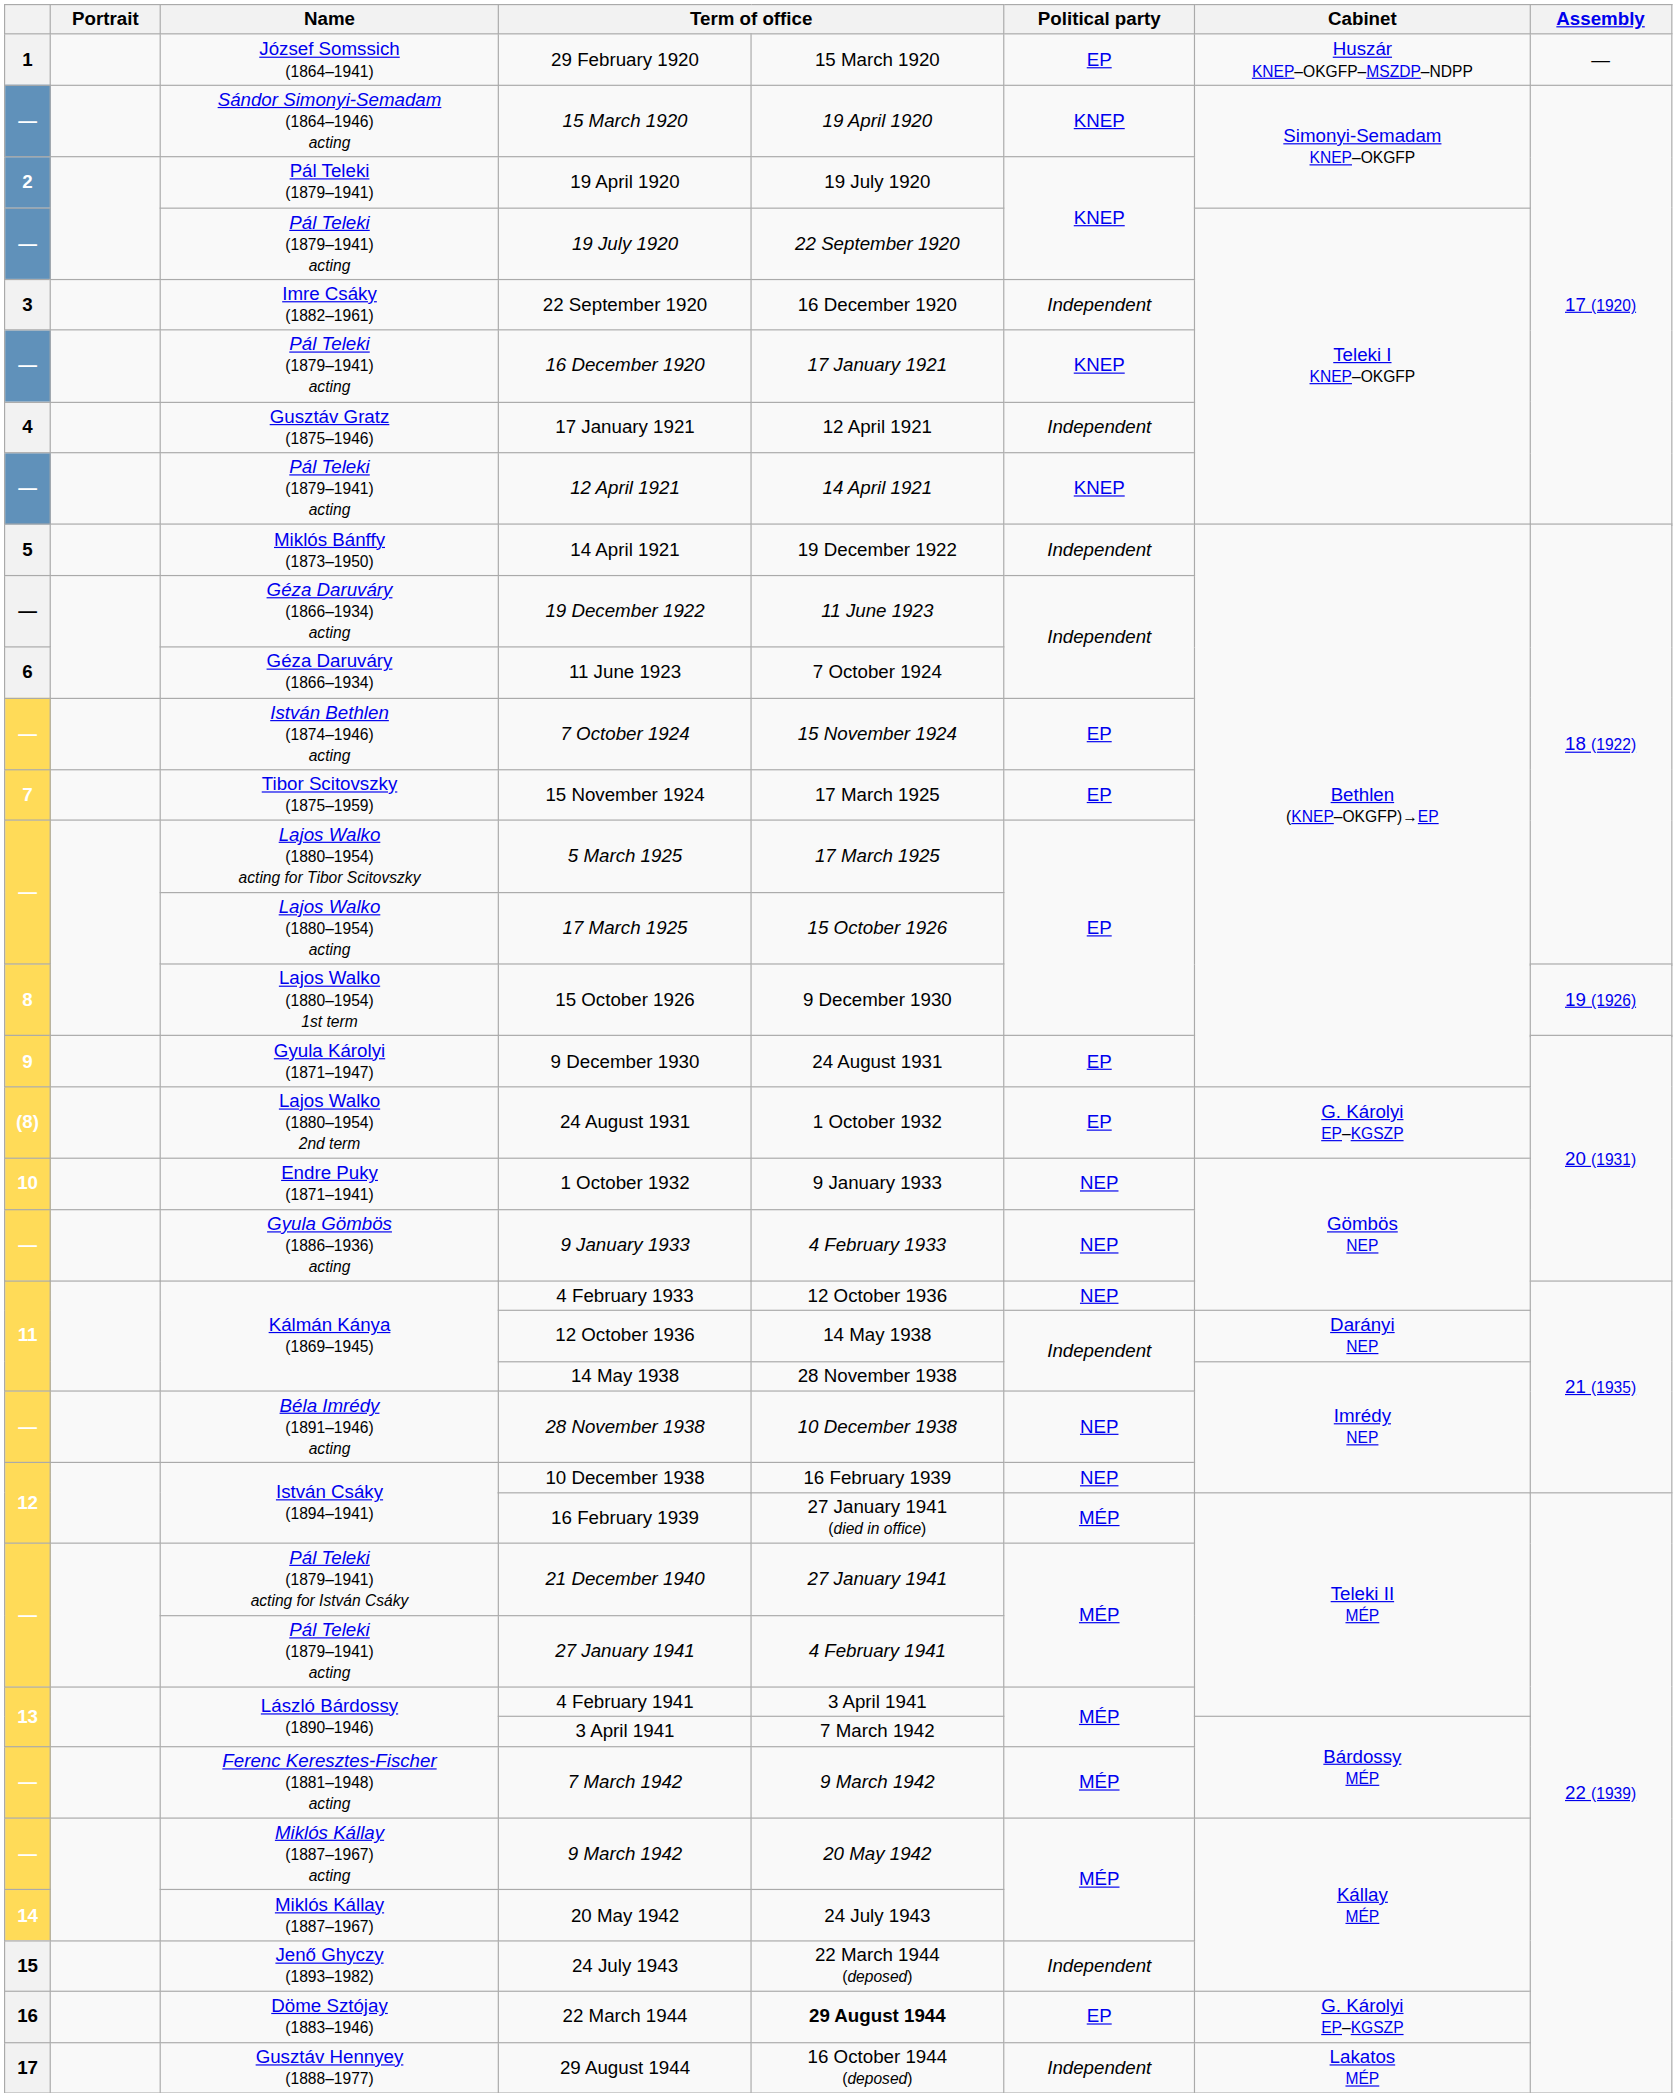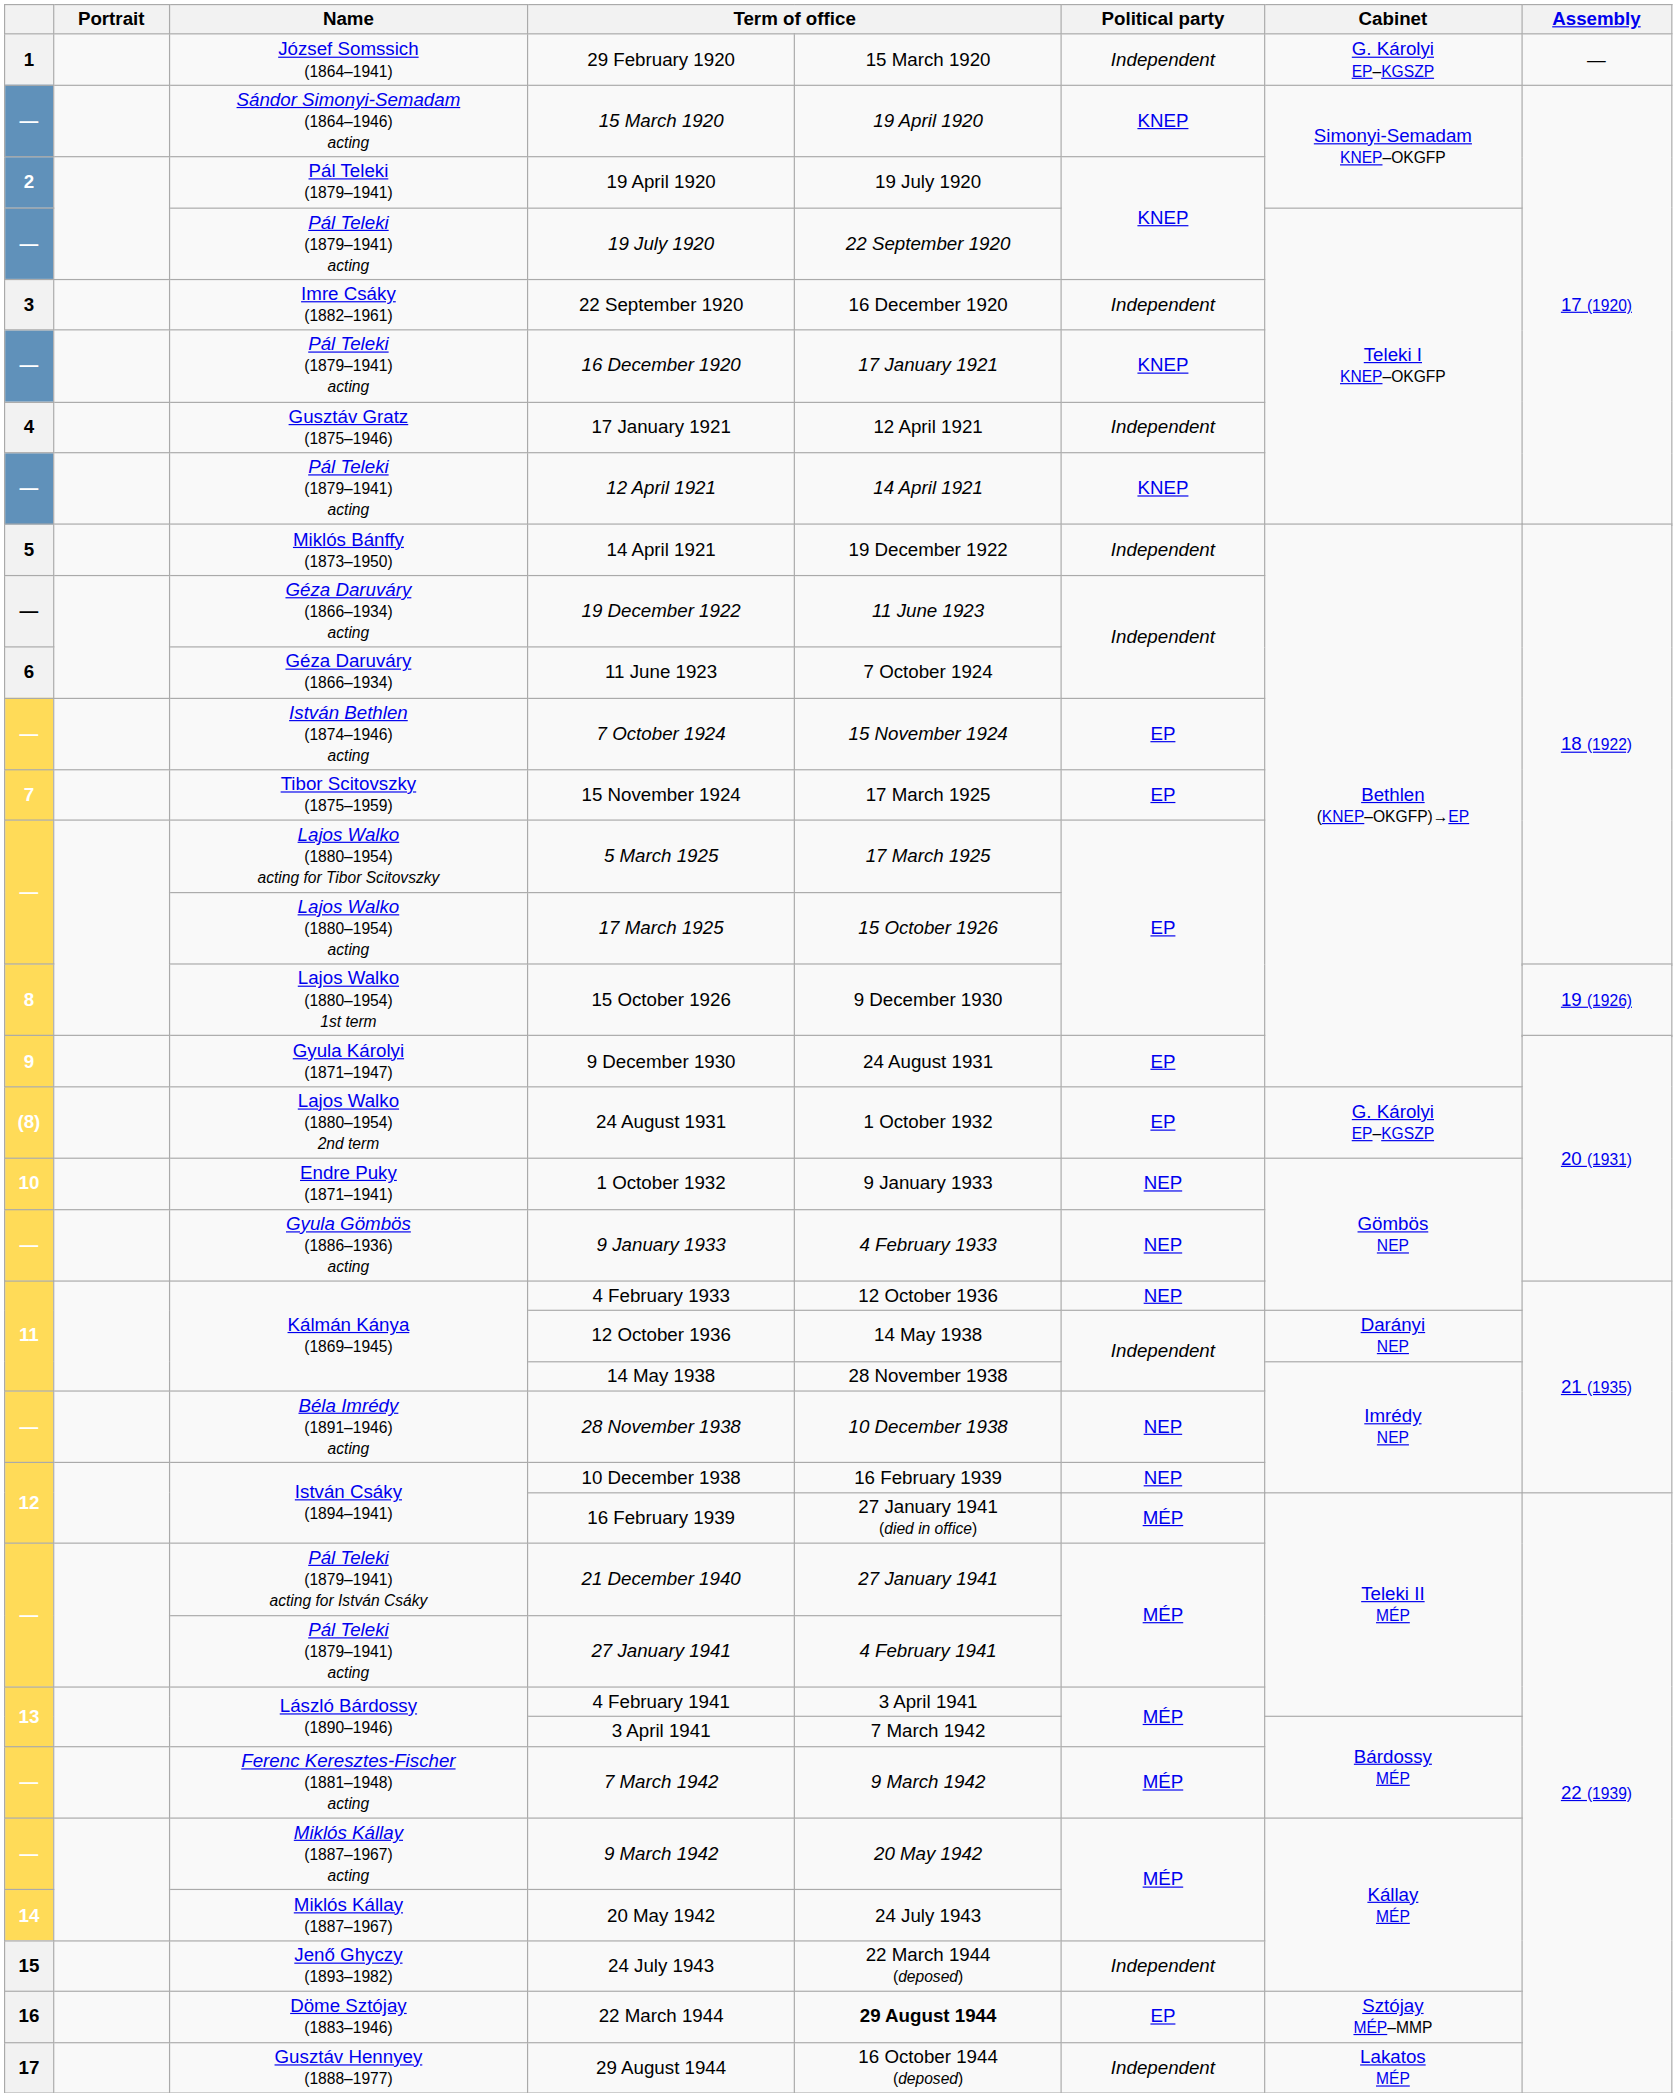29 February 1920 | Political party: EP -> Independent
29 February 1920 | Cabinet: Huszár KNEP–OKGFP–MSZDP–NDPP -> G. Károlyi EP–KGSZP
22 March 1944 | Cabinet: G. Károlyi EP–KGSZP -> Sztójay MÉP–MMP
